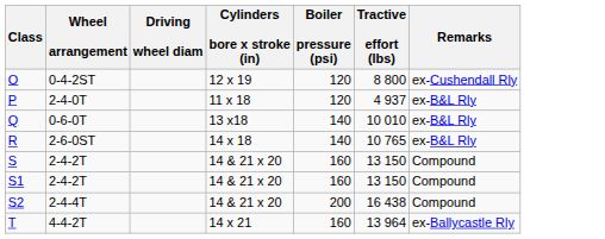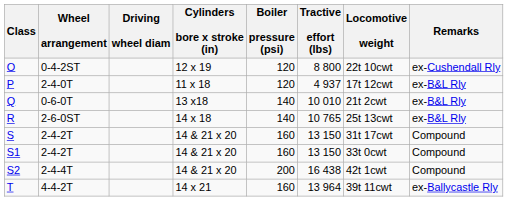+ column: Locomotive weight | 22t 10cwt | 17t 12cwt | 21t 2cwt | 25t 13cwt | 31t 17cwt | 33t 0cwt | 42t 1cwt | 39t 11cwt
